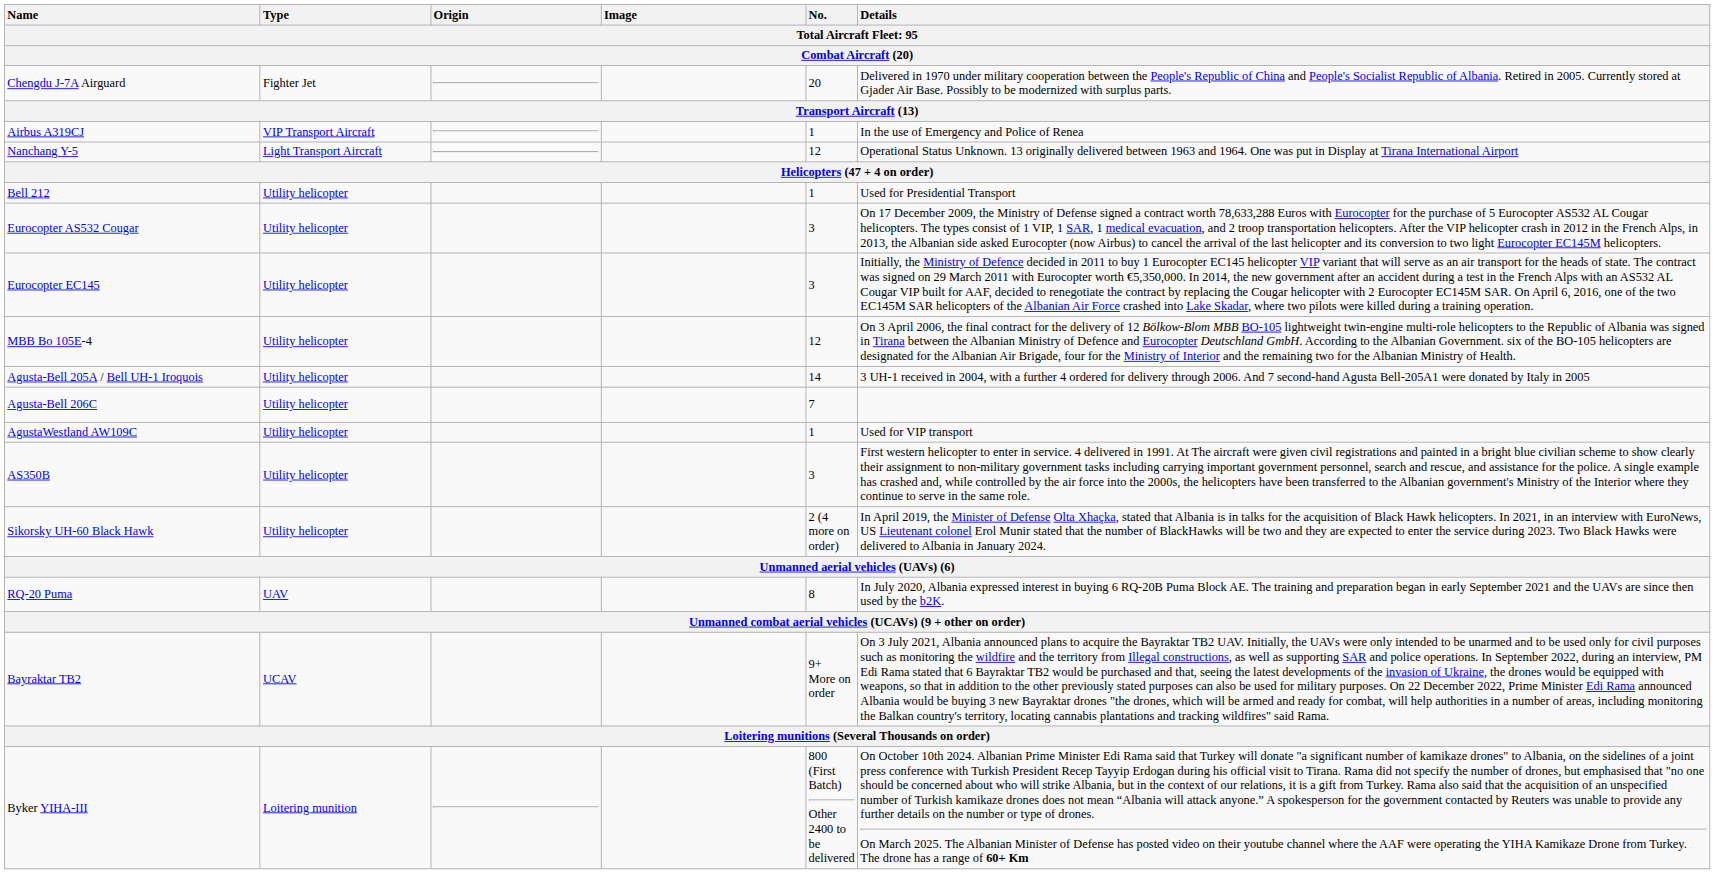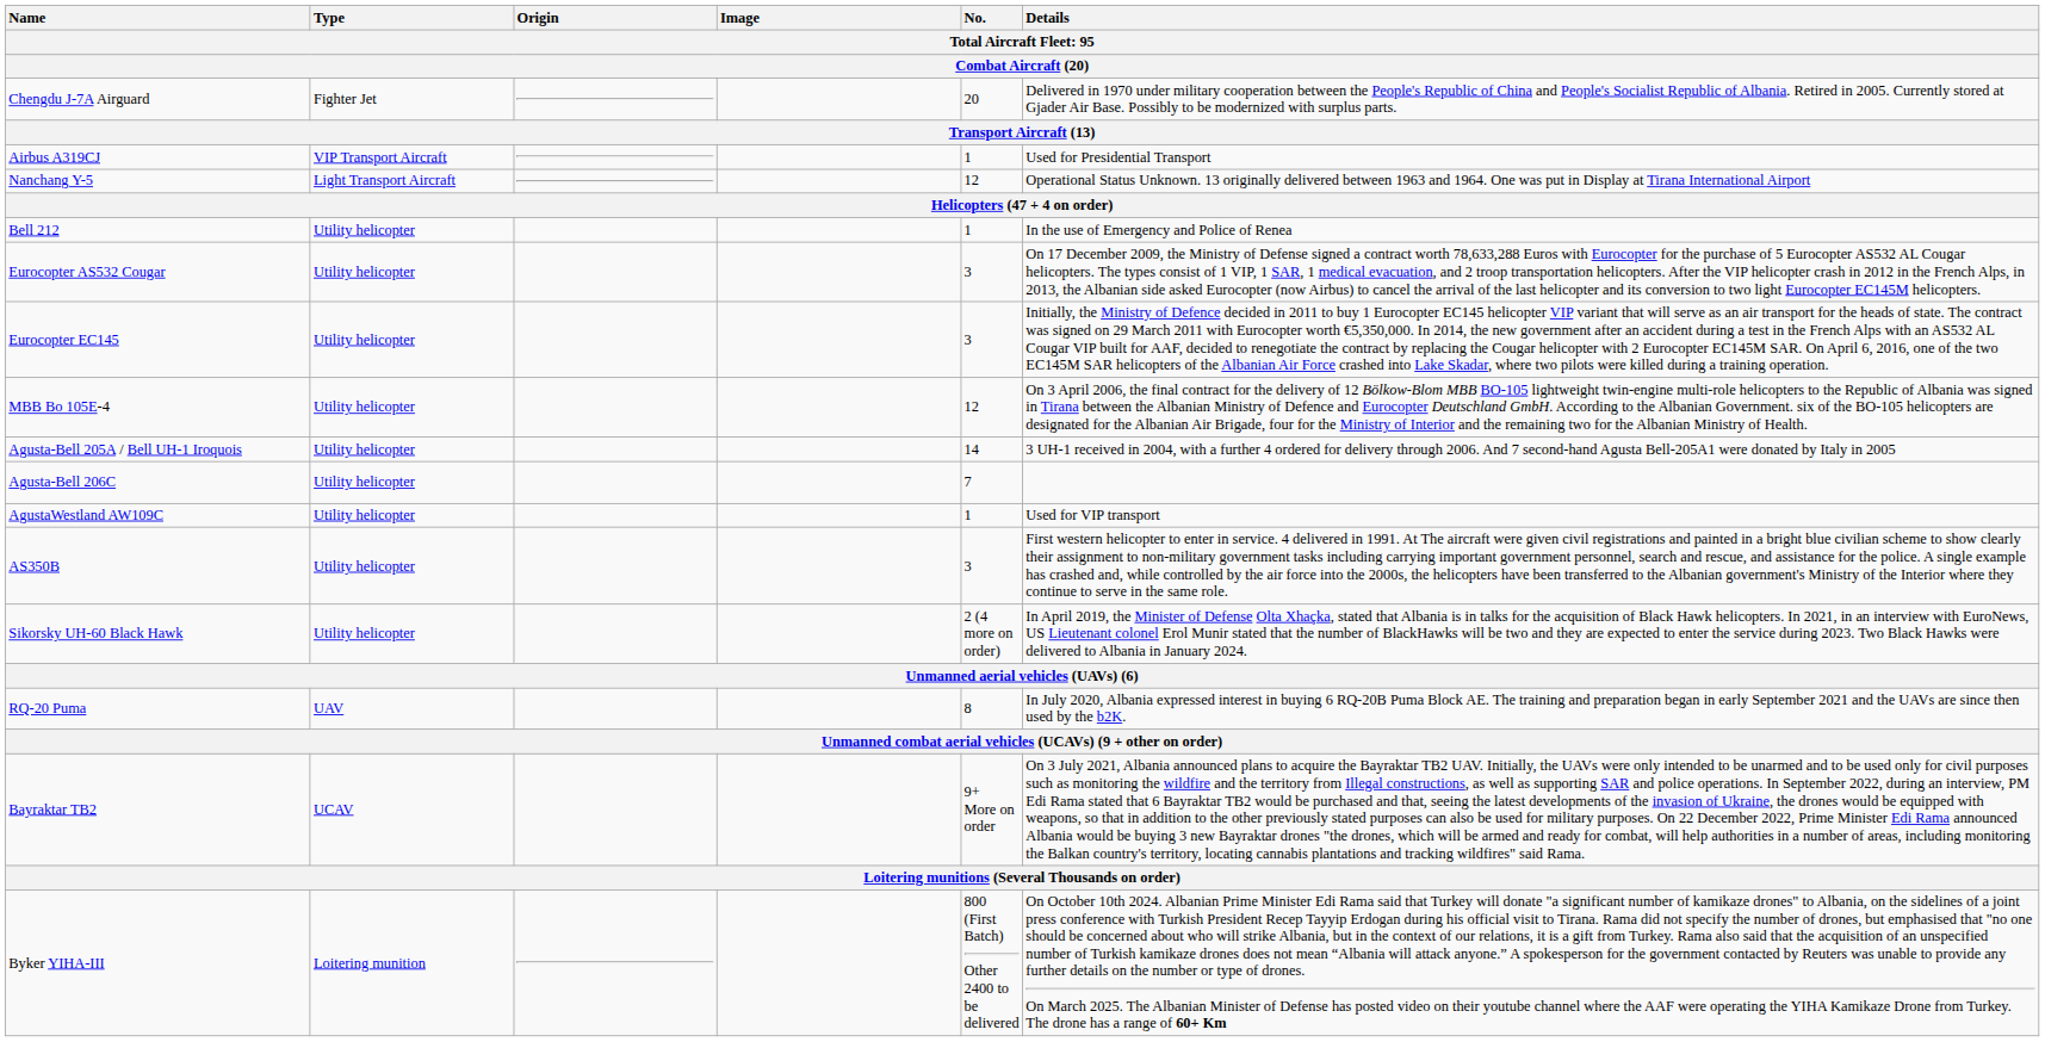Airbus A319CJ | Details: In the use of Emergency and Police of Renea -> Used for Presidential Transport
Bell 212 | Details: Used for Presidential Transport -> In the use of Emergency and Police of Renea
